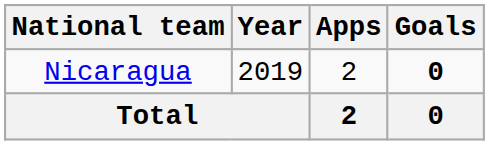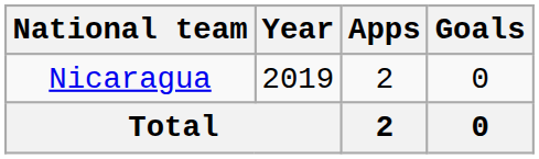Nicaragua | Goals: bold -> normal
